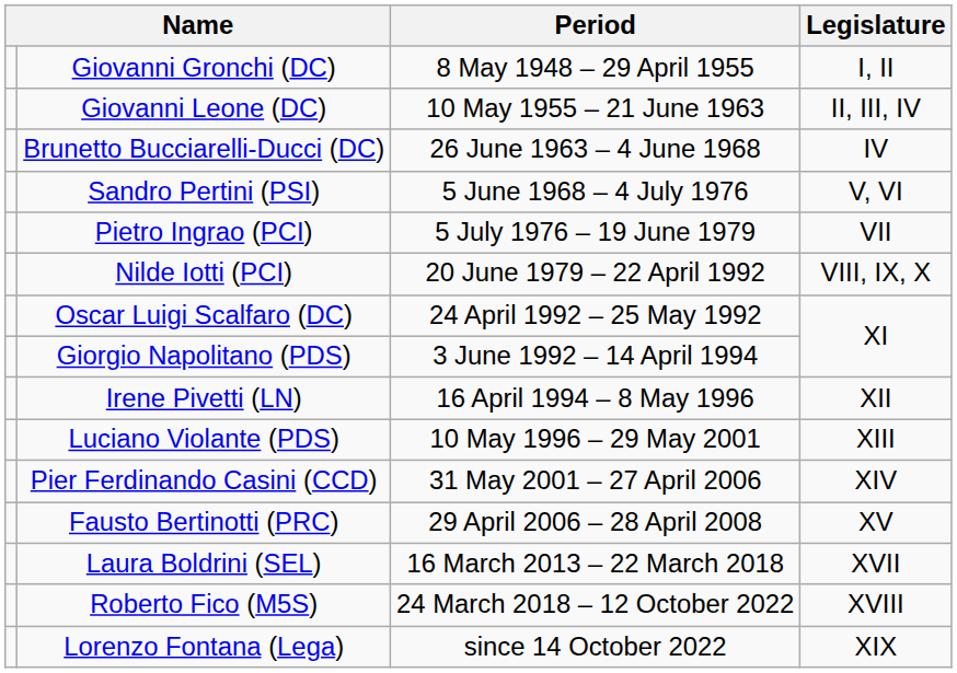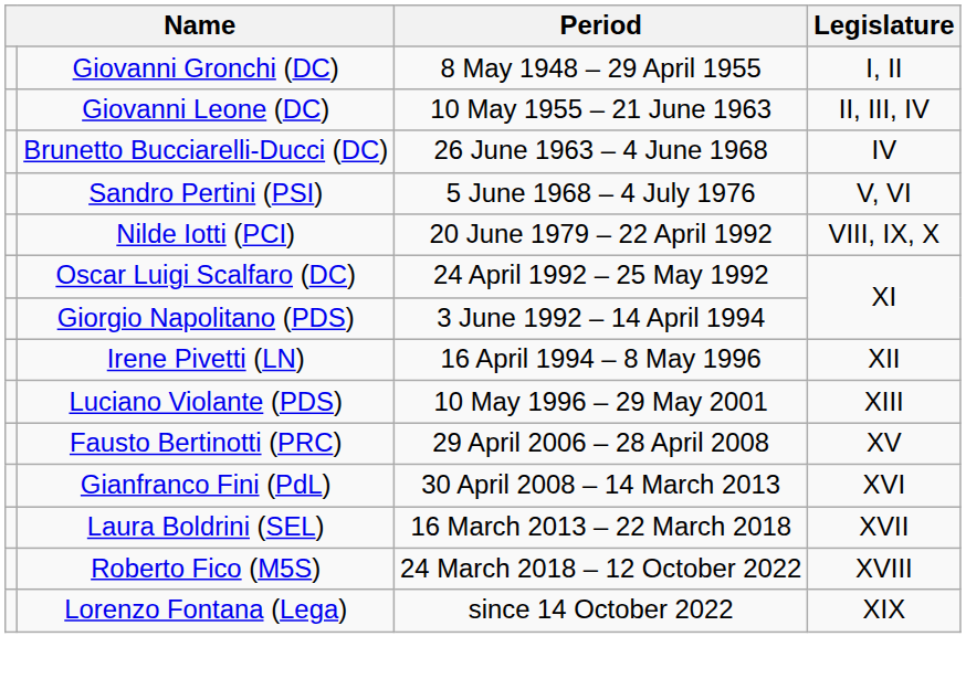- row: Pietro Ingrao (PCI) | 5 July 1976 – 19 June 1979 | VII
- row: Pier Ferdinando Casini (CCD) | 31 May 2001 – 27 April 2006 | XIV
+ row: Gianfranco Fini (PdL) | 30 April 2008 – 14 March 2013 | XVI
